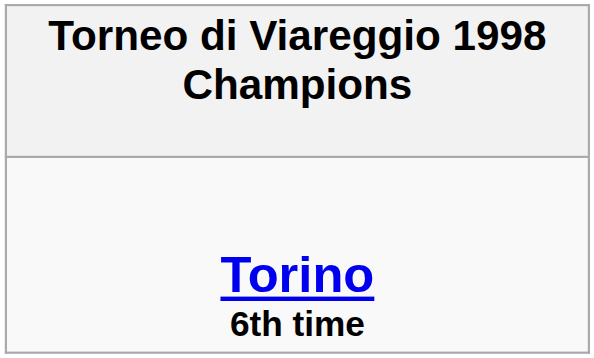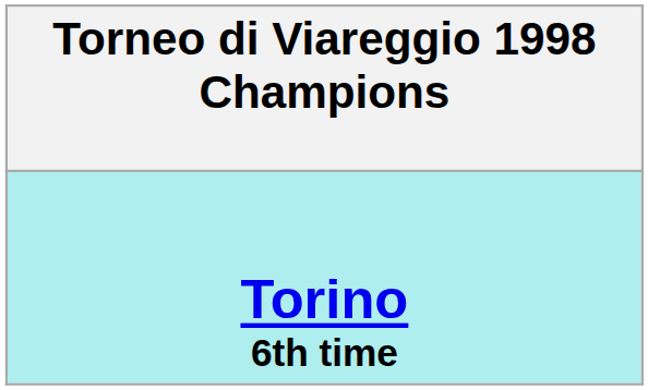row 2 | column 1: no background -> paleturquoise background
